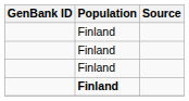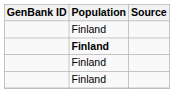row 3 | Population: normal -> bold
row 5 | Population: bold -> normal
